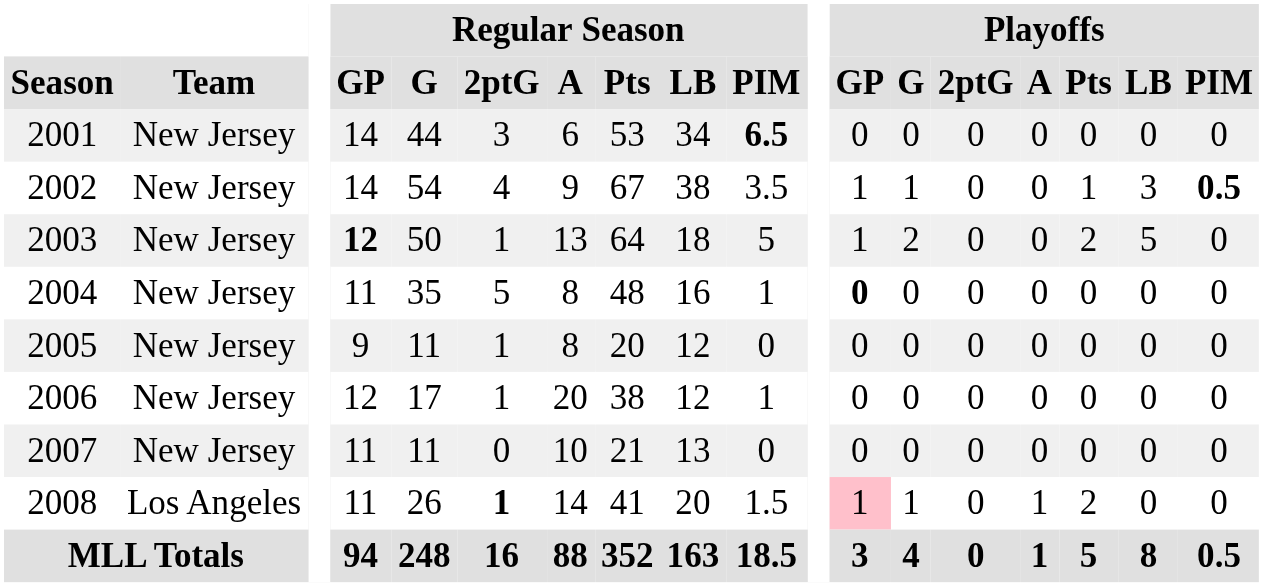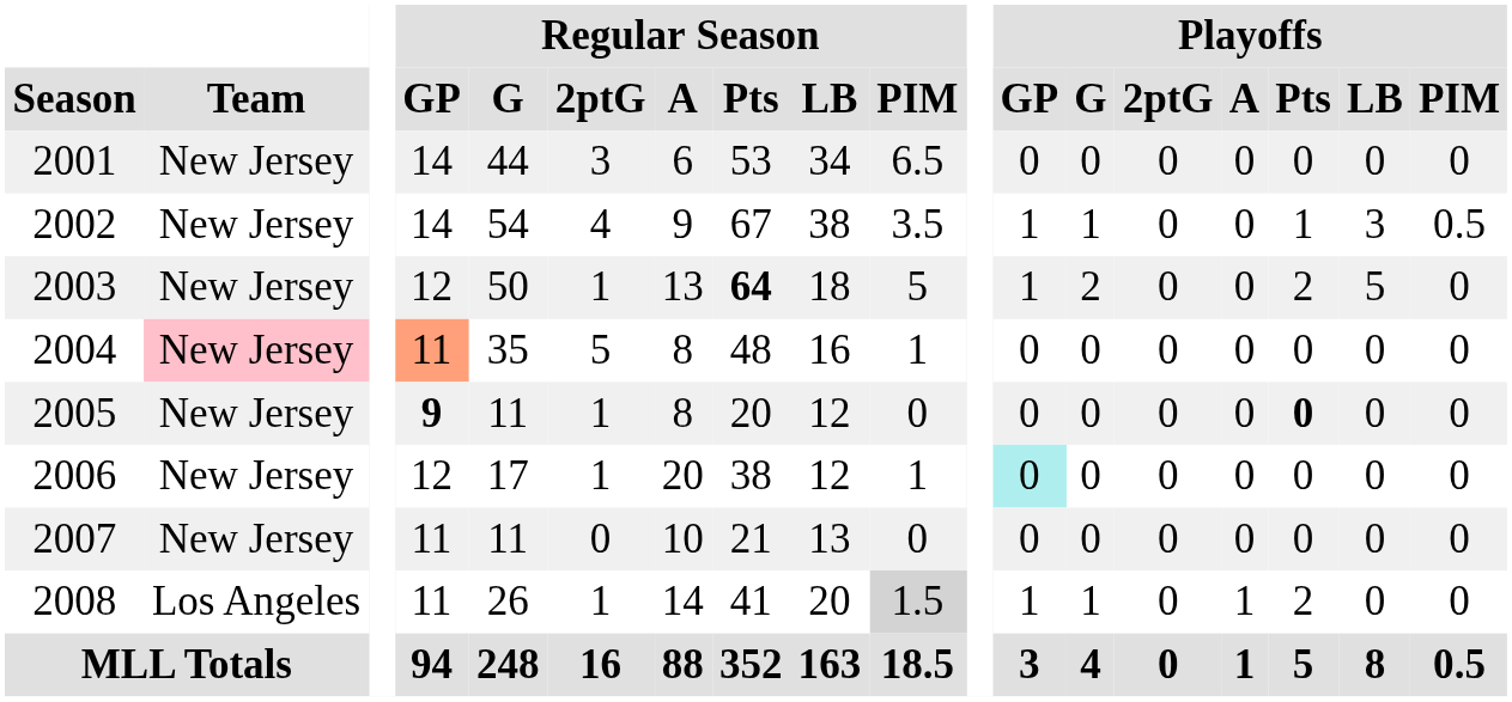2001 | Regular Season / PIM: bold -> normal
2002 | Playoffs / PIM: bold -> normal
2003 | Regular Season / GP: bold -> normal
2003 | Regular Season / Pts: normal -> bold
2004 | Team: no background -> pink background
2004 | Regular Season / GP: no background -> lightsalmon background
2004 | Playoffs / GP: bold -> normal
2005 | Regular Season / GP: normal -> bold
2005 | Playoffs / Pts: normal -> bold
2006 | Playoffs / GP: no background -> paleturquoise background
2008 | Regular Season / 2ptG: bold -> normal
2008 | Regular Season / PIM: no background -> lightgrey background
2008 | Playoffs / GP: pink background -> no background
